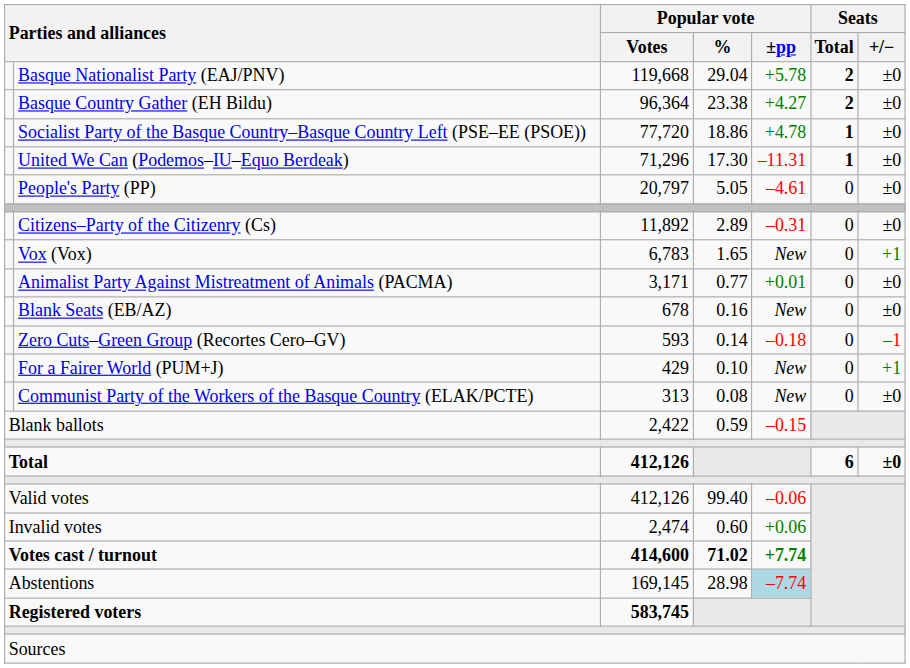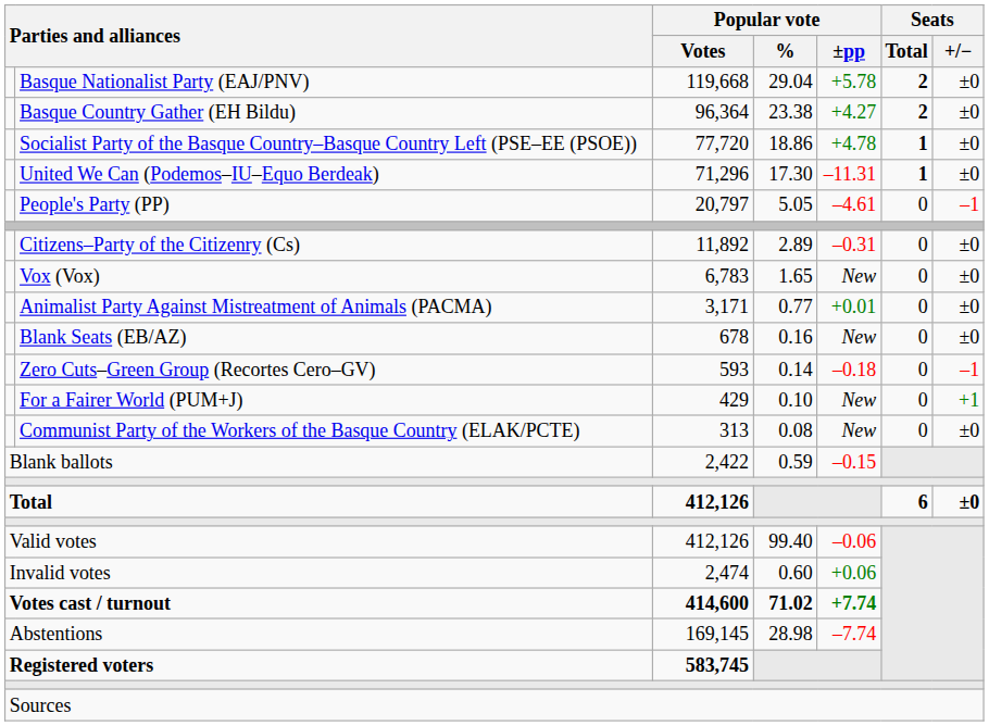People's Party (PP) | Seats / +/−: ±0 -> –1
Vox (Vox) | Seats / +/−: +1 -> ±0
Abstentions | Popular vote / ±pp: lightblue background -> no background
